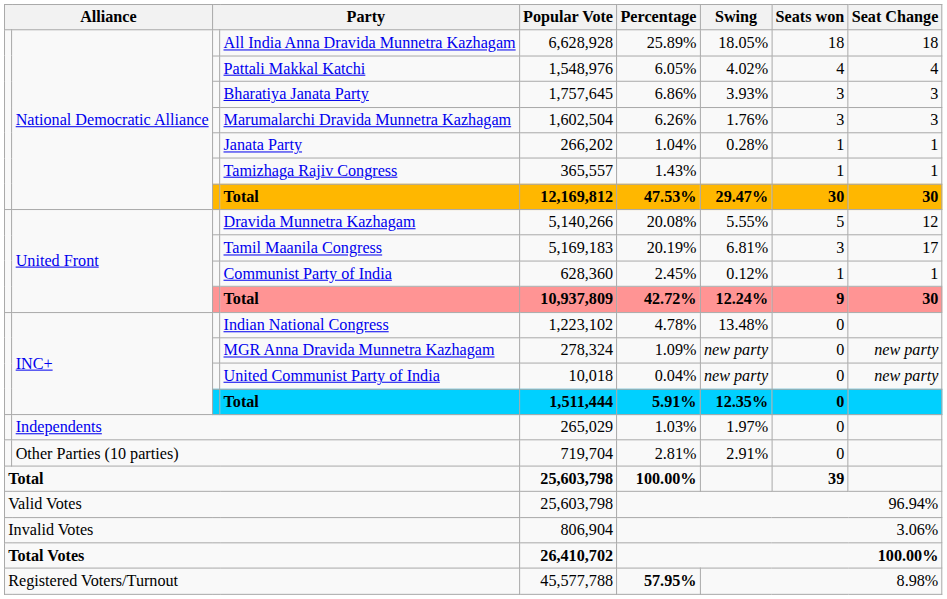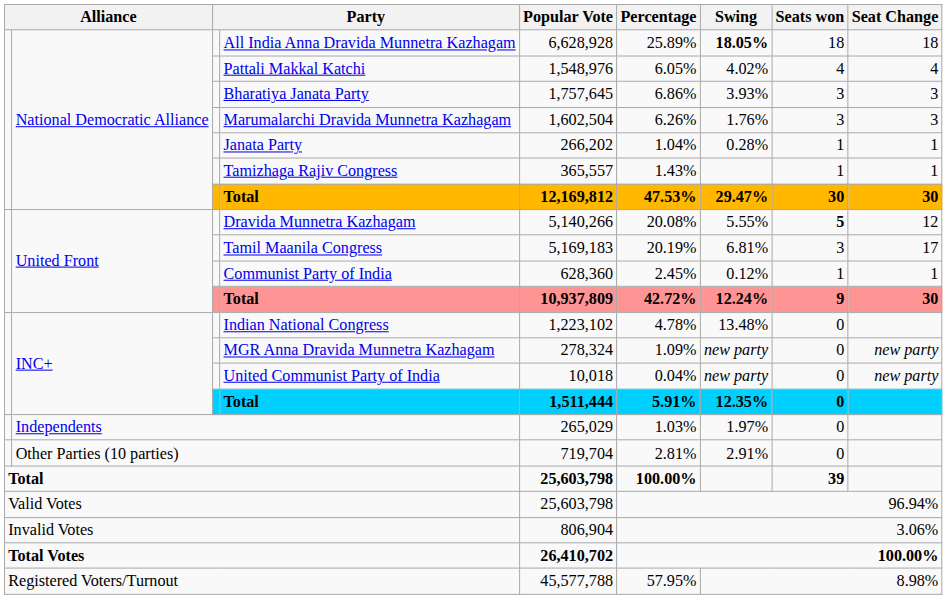All India Anna Dravida Munnetra Kazhagam | Swing: normal -> bold
Dravida Munnetra Kazhagam | Seats won: normal -> bold
Registered Voters/Turnout | Percentage: bold -> normal
